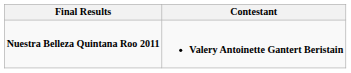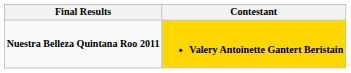Nuestra Belleza Quintana Roo 2011 | Contestant: no background -> gold background
